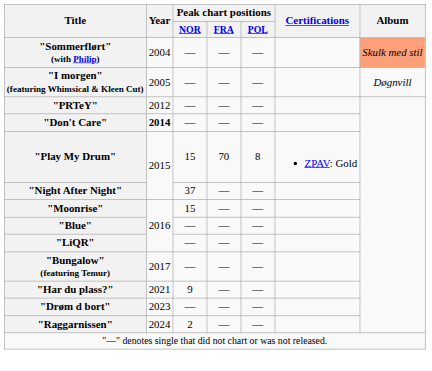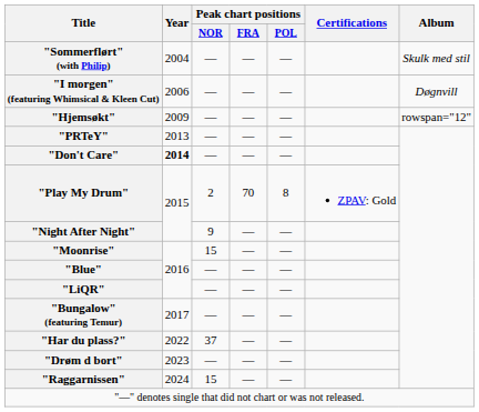"Sommerflørt" (with Philip) | Album: lightsalmon background -> no background
"I morgen" (featuring Whimsical & Kleen Cut) | Year: 2005 -> 2006
+ row: "Hjemsøkt" | 2009 | — | — | — | rowspan="12"
"PRTeY" | Year: 2012 -> 2013
"Play My Drum" | Peak chart positions / NOR: 15 -> 2
"Night After Night" | Peak chart positions / NOR: 37 -> 9
"Har du plass?" | Year: 2021 -> 2022
"Har du plass?" | Peak chart positions / NOR: 9 -> 37
"Raggarnissen" | Peak chart positions / NOR: 2 -> 15
